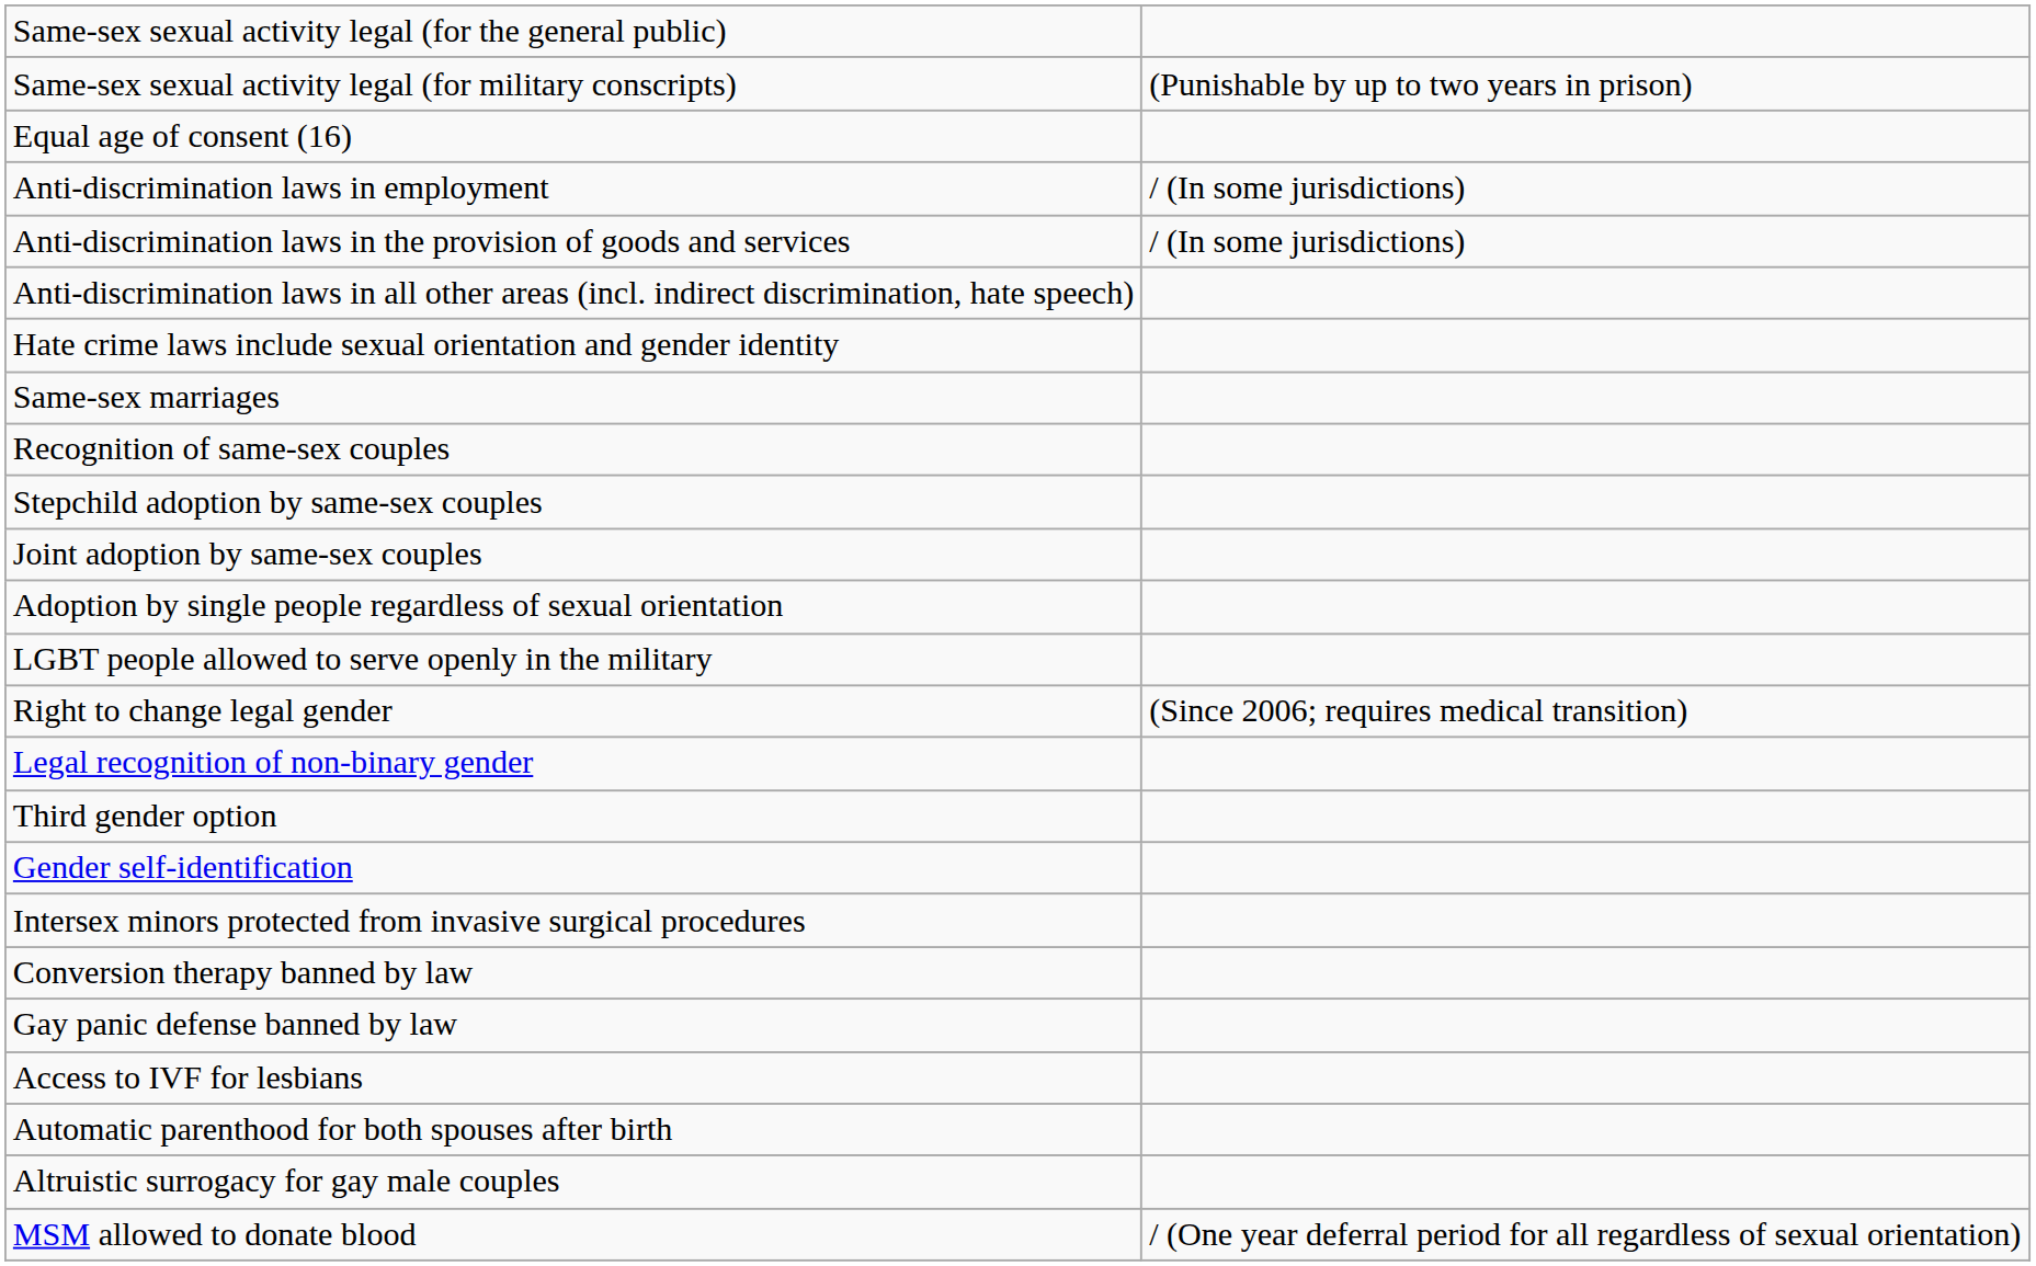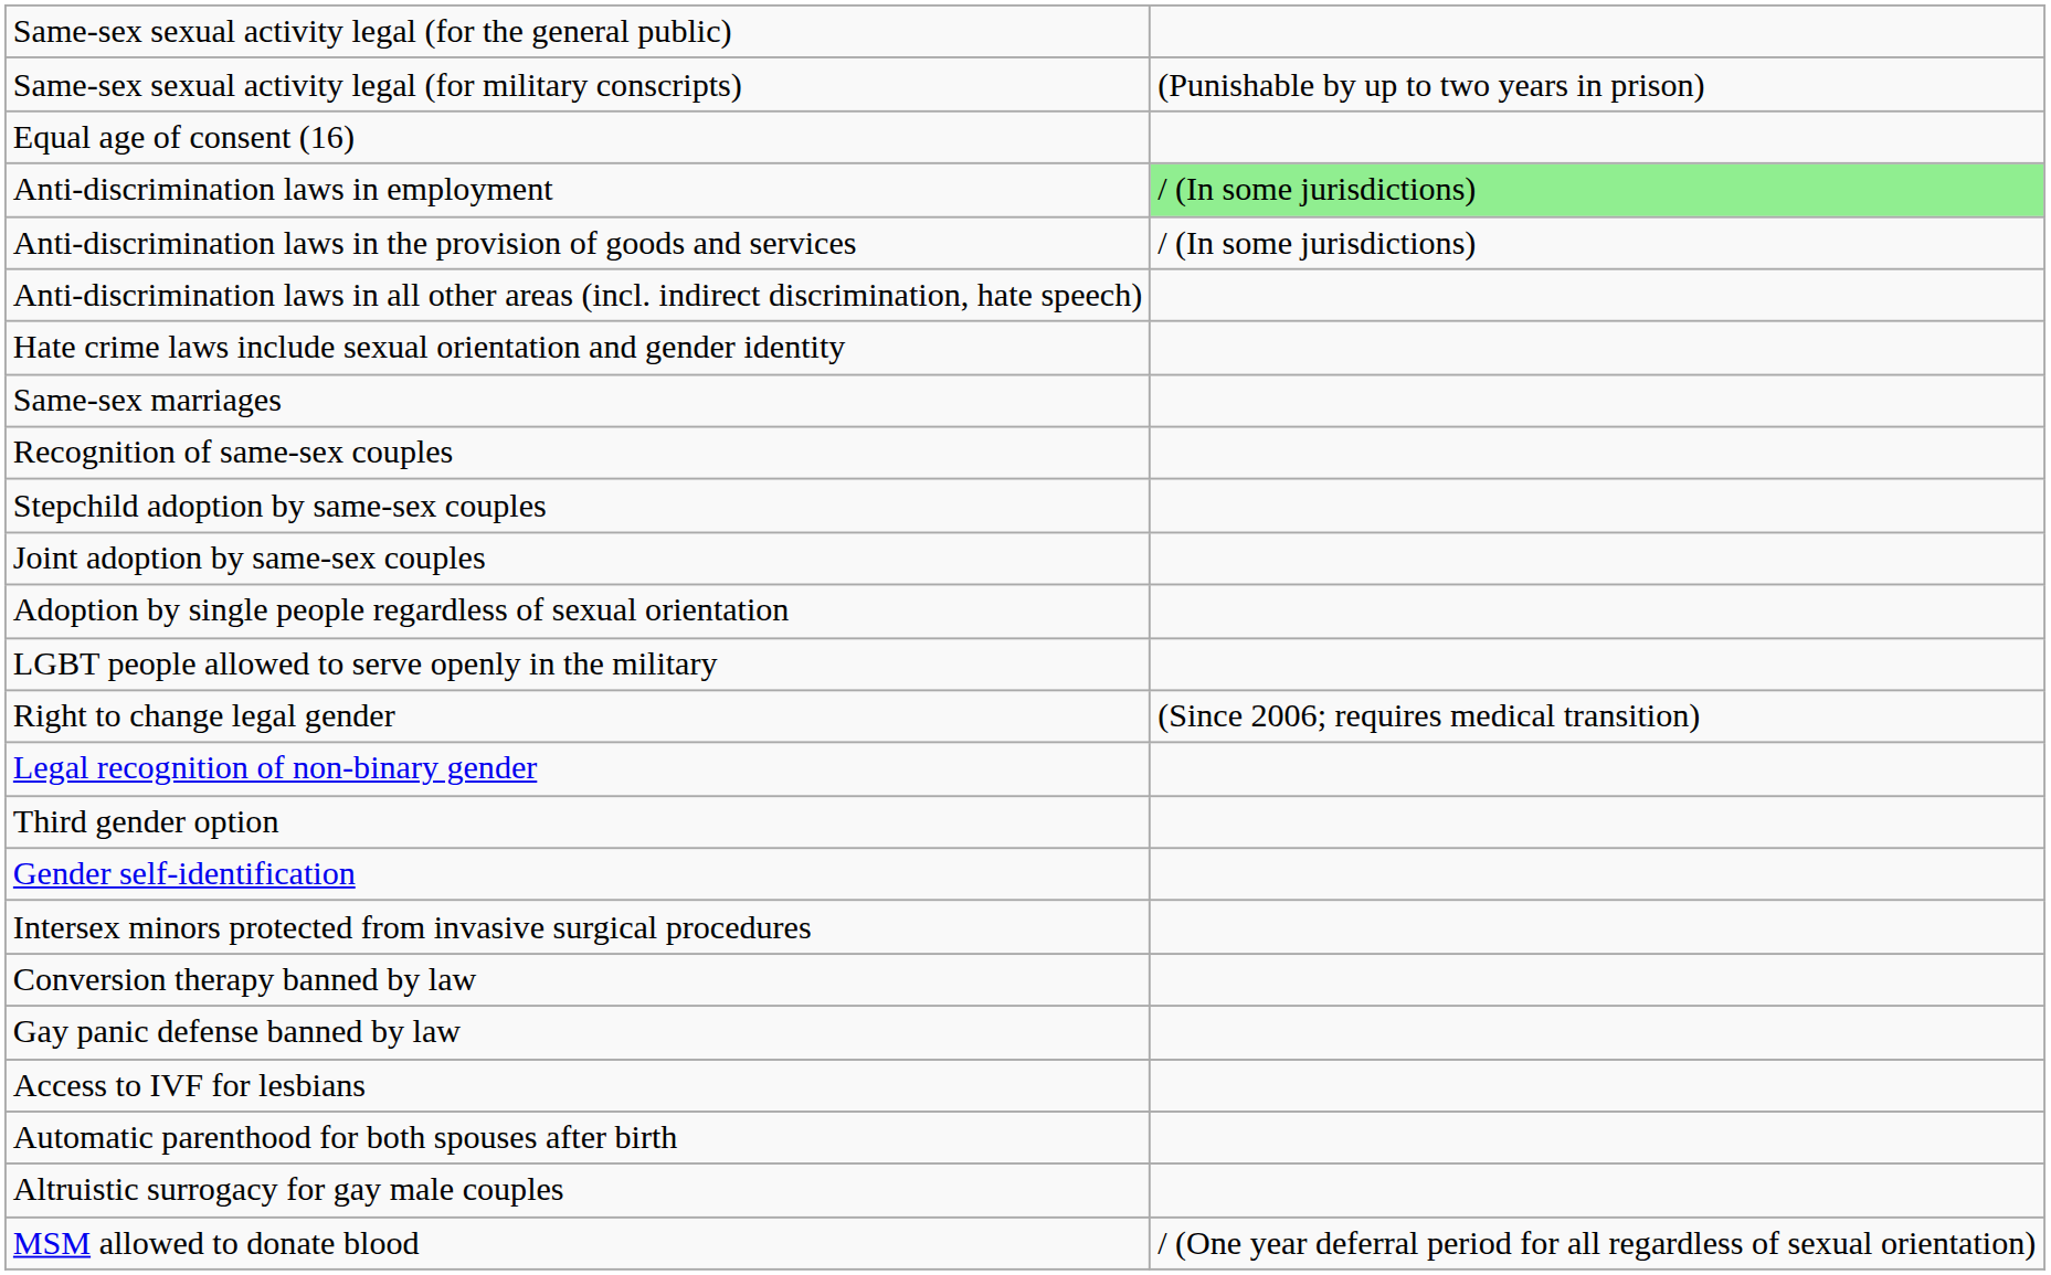Anti-discrimination laws in employment | column 2: no background -> lightgreen background
